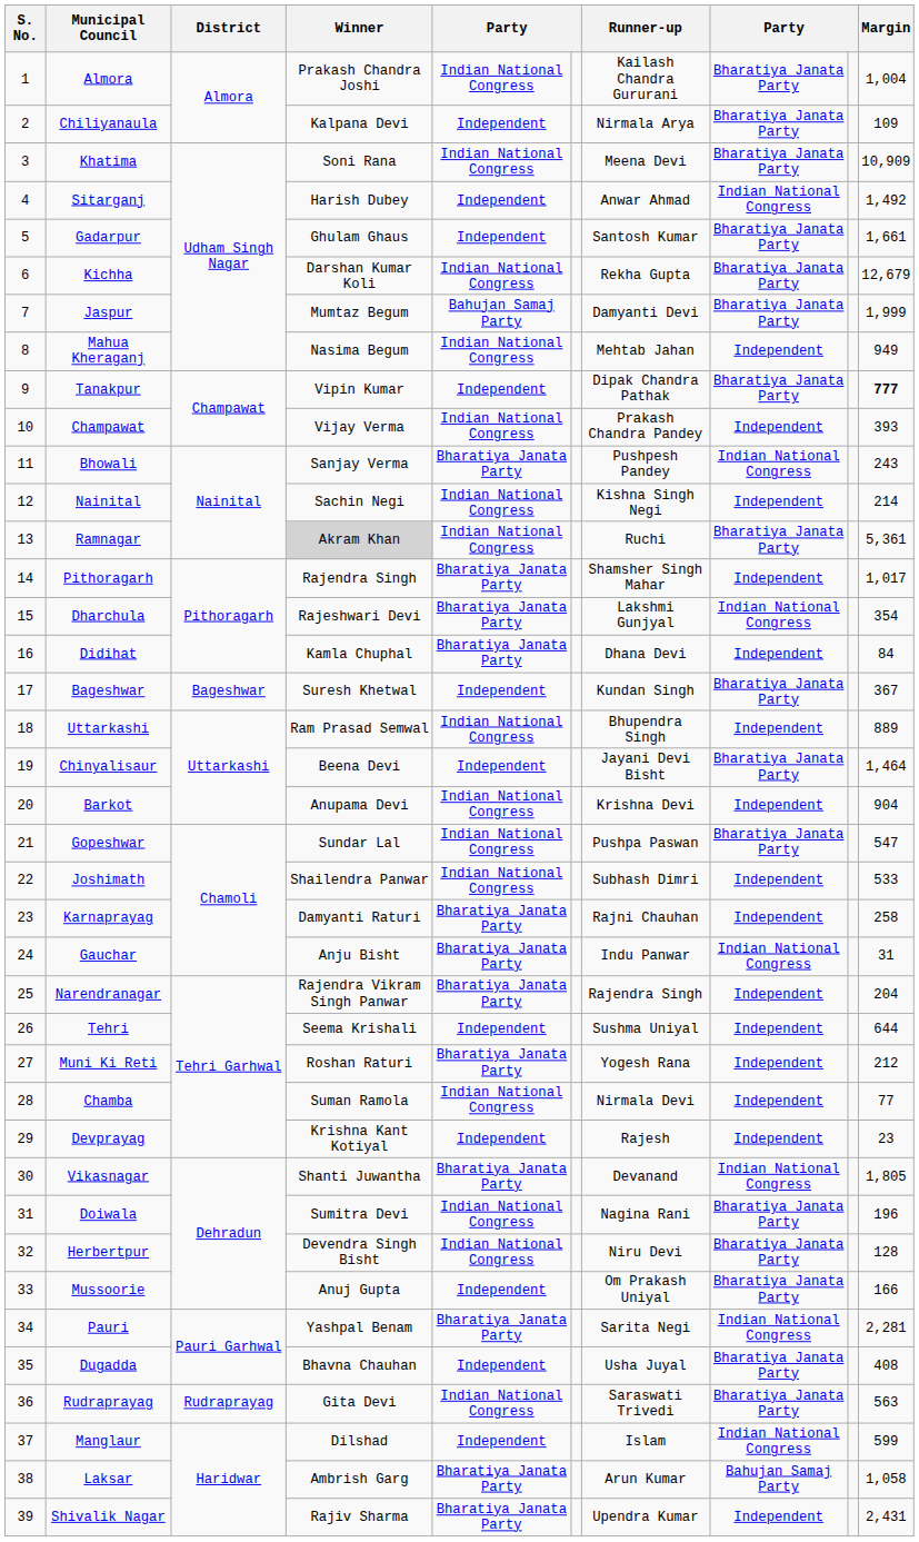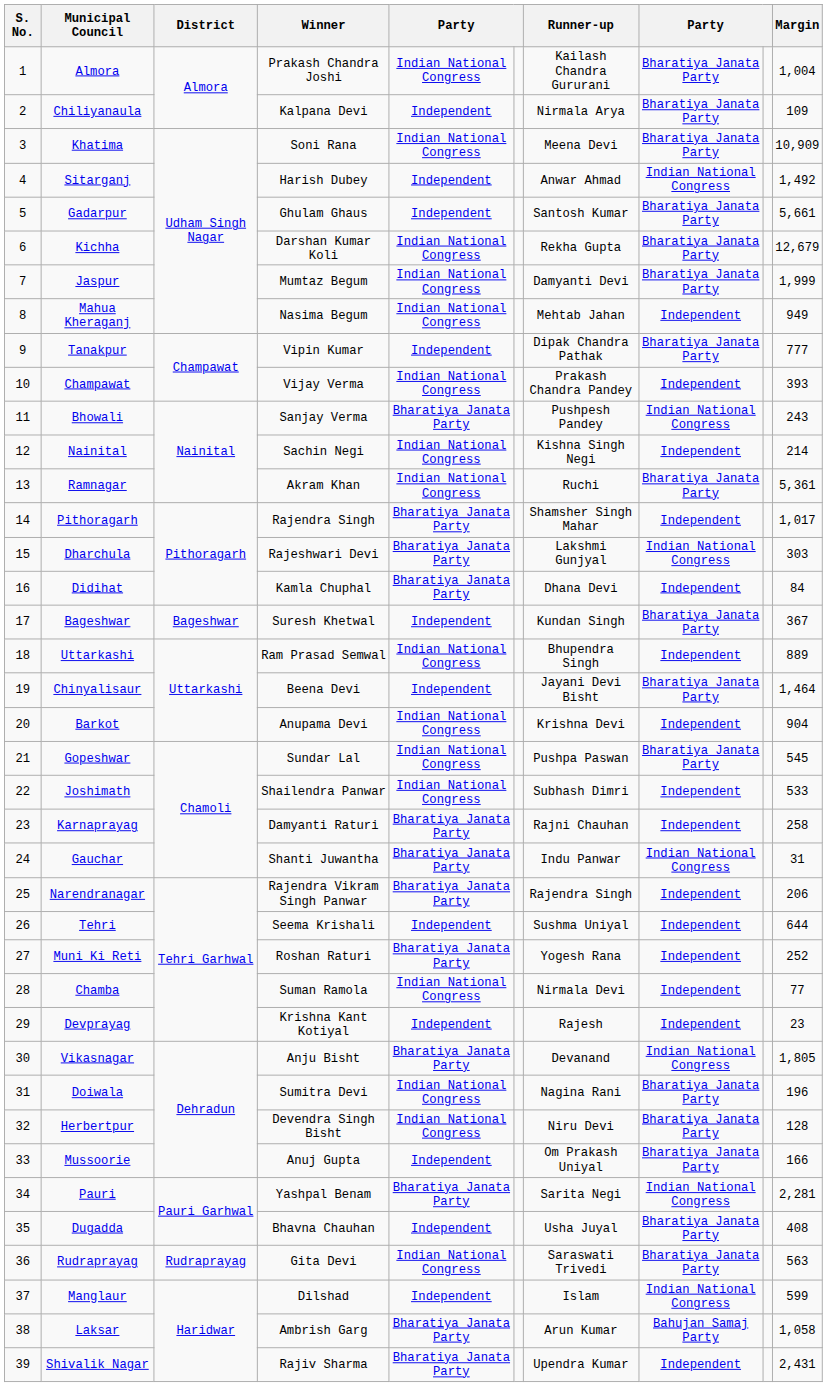Gadarpur | Margin: 1,661 -> 5,661
Jaspur | column 5: Bahujan Samaj Party -> Indian National Congress
Tanakpur | Margin: bold -> normal
Ramnagar | Winner: lightgrey background -> no background
Dharchula | Margin: 354 -> 303
Gopeshwar | Margin: 547 -> 545
Gauchar | Winner: Anju Bisht -> Shanti Juwantha
Narendranagar | Margin: 204 -> 206
Muni Ki Reti | Margin: 212 -> 252
Vikasnagar | Winner: Shanti Juwantha -> Anju Bisht
